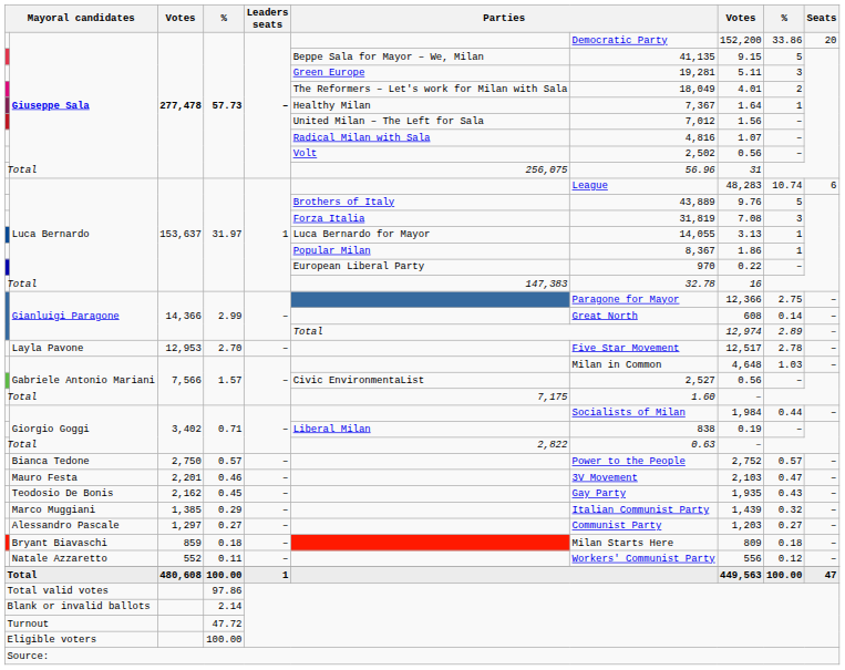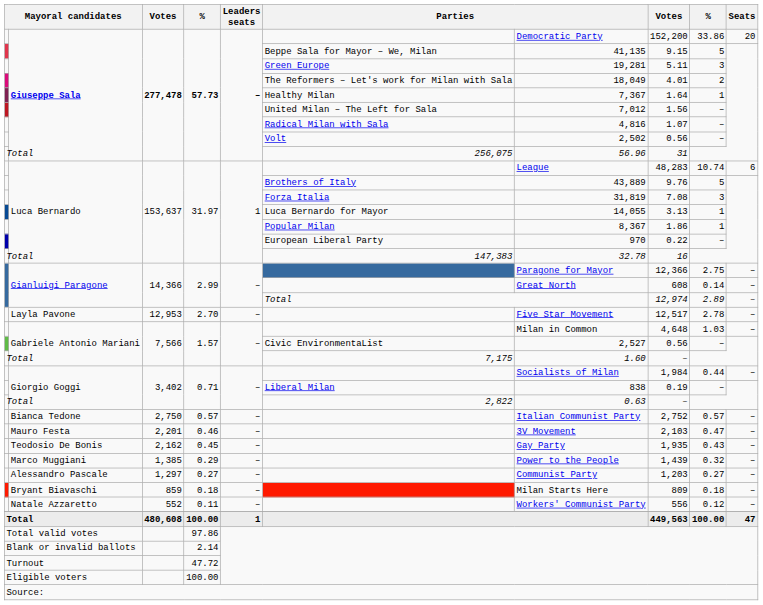Bianca Tedone | column 7: Power to the People -> Italian Communist Party
Marco Muggiani | column 7: Italian Communist Party -> Power to the People
